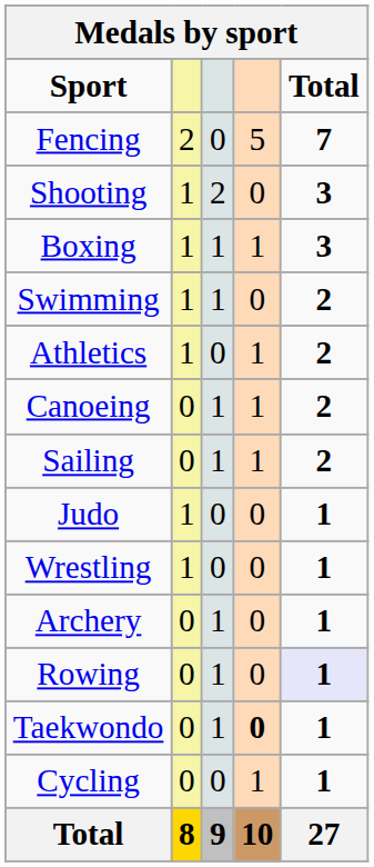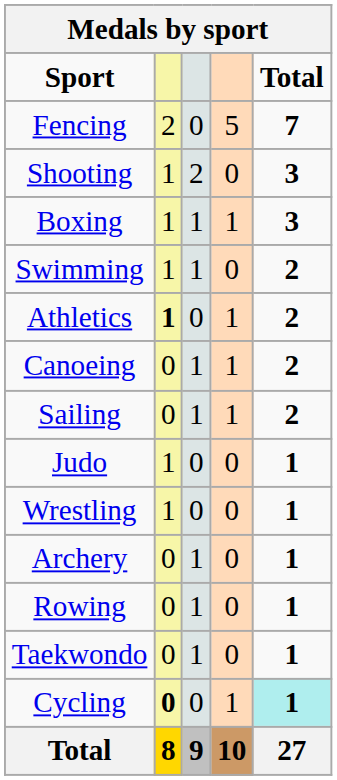Athletics | column 2: normal -> bold
Rowing | Total: lavender background -> no background
Taekwondo | column 4: bold -> normal
Cycling | column 2: normal -> bold
Cycling | Total: no background -> paleturquoise background
